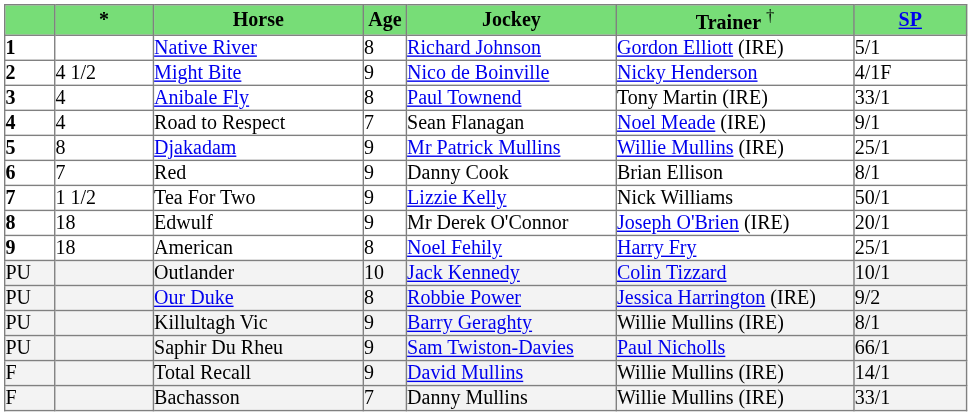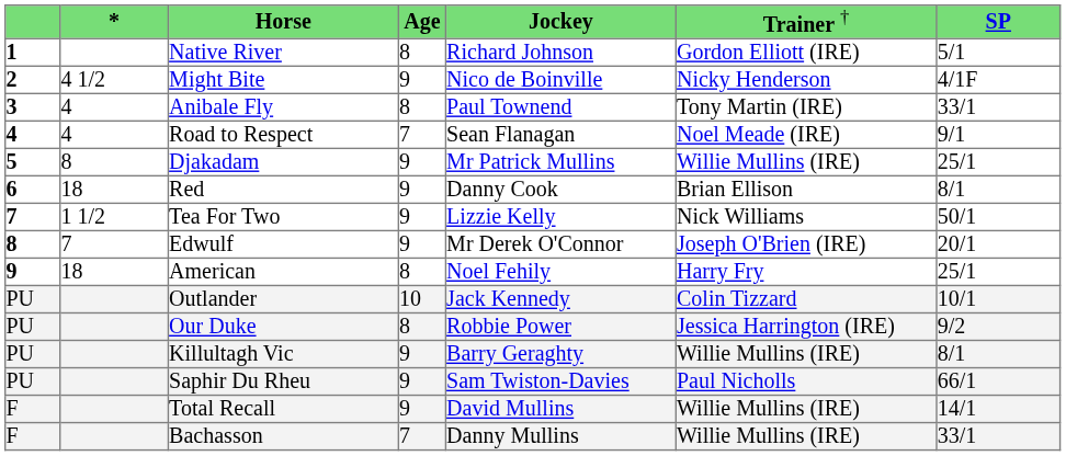Red | column 2: 7 -> 18
Edwulf | column 2: 18 -> 7
